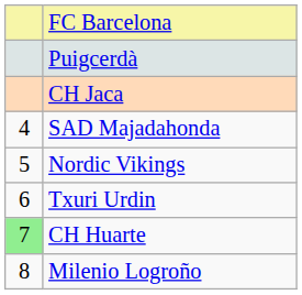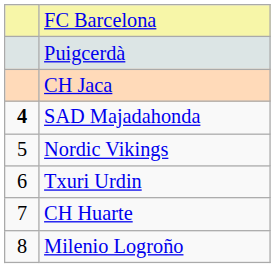SAD Majadahonda | column 1: normal -> bold
CH Huarte | column 1: lightgreen background -> no background
